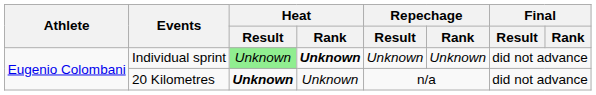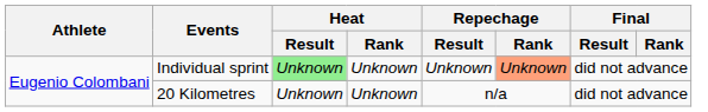Individual sprint | Heat / Rank: bold -> normal
Individual sprint | Repechage / Rank: no background -> lightsalmon background
20 Kilometres | Heat / Result: bold -> normal
